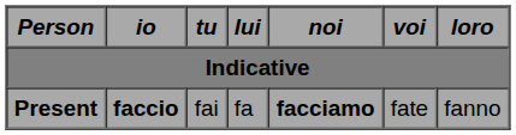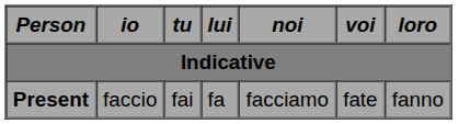Present | io: bold -> normal
Present | noi: bold -> normal
